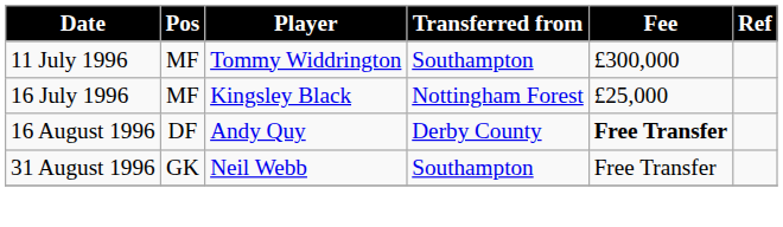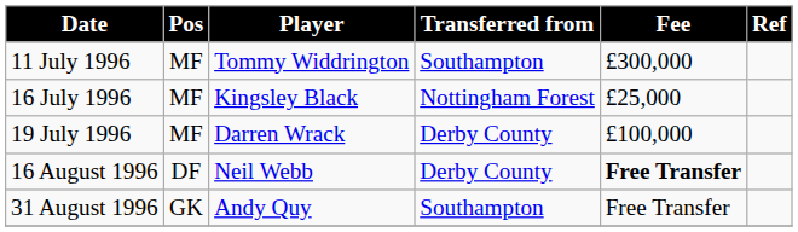+ row: 19 July 1996 | MF | Darren Wrack | Derby County | £100,000
16 August 1996 | Player: Andy Quy -> Neil Webb
31 August 1996 | Player: Neil Webb -> Andy Quy
